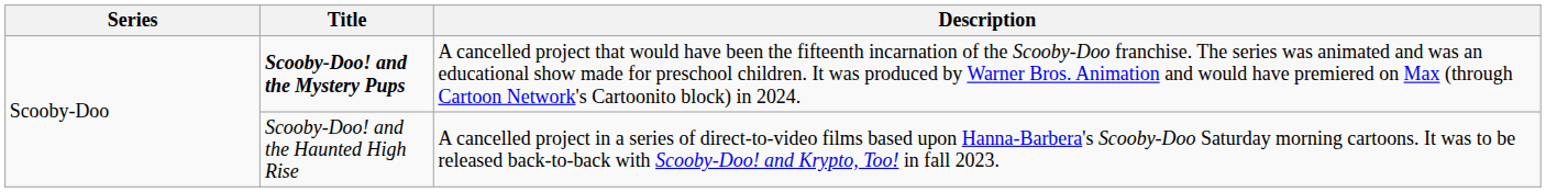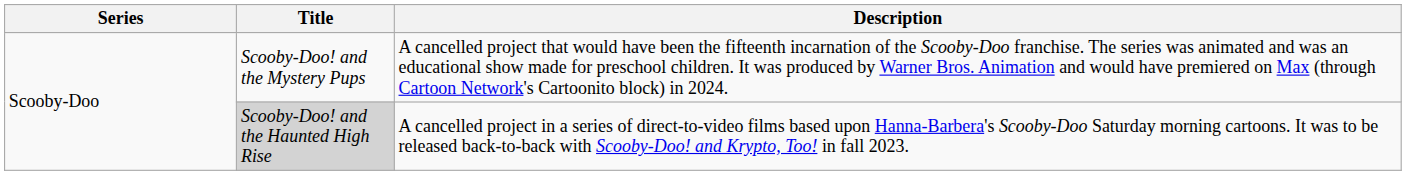Scooby-Doo! and the Mystery Pups | Title: bold -> normal
Scooby-Doo! and the Haunted High Rise | Title: no background -> lightgrey background
